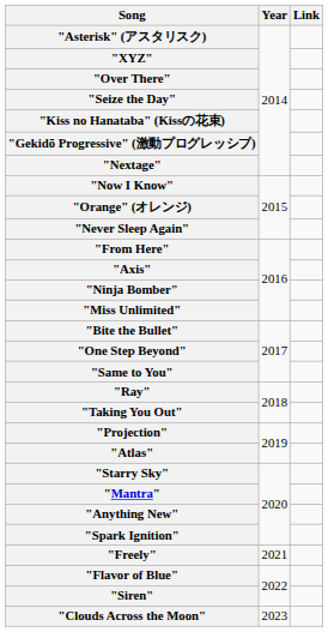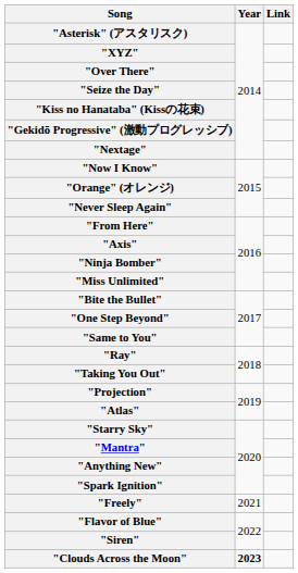"Clouds Across the Moon" | Year: normal -> bold
